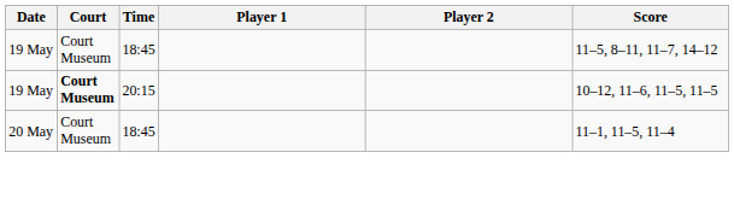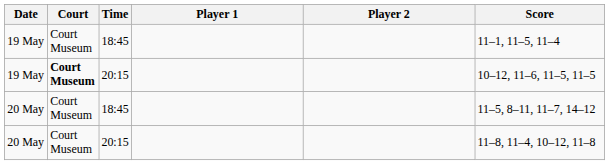19 May / 18:45 | Score: 11–5, 8–11, 11–7, 14–12 -> 11–1, 11–5, 11–4
20 May / 18:45 | Score: 11–1, 11–5, 11–4 -> 11–5, 8–11, 11–7, 14–12
+ row: 20 May | Court Museum | 20:15 | 11–8, 11–4, 10–12, 11–8
